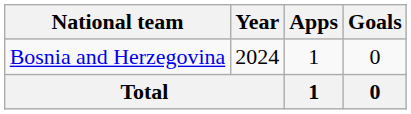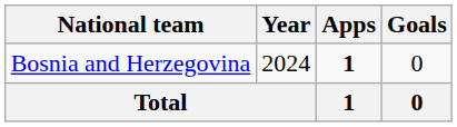Bosnia and Herzegovina | Apps: normal -> bold
